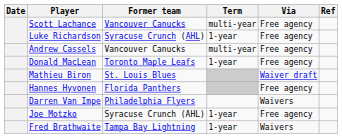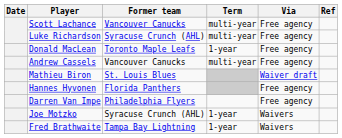Luke Richardson | Term: 1-year -> multi-year
rows swapped: Donald MacLean <-> Andrew Cassels
Darren Van Impe | Via: Waivers -> Free agency
Joe Motzko | Via: Free agency -> Waivers
